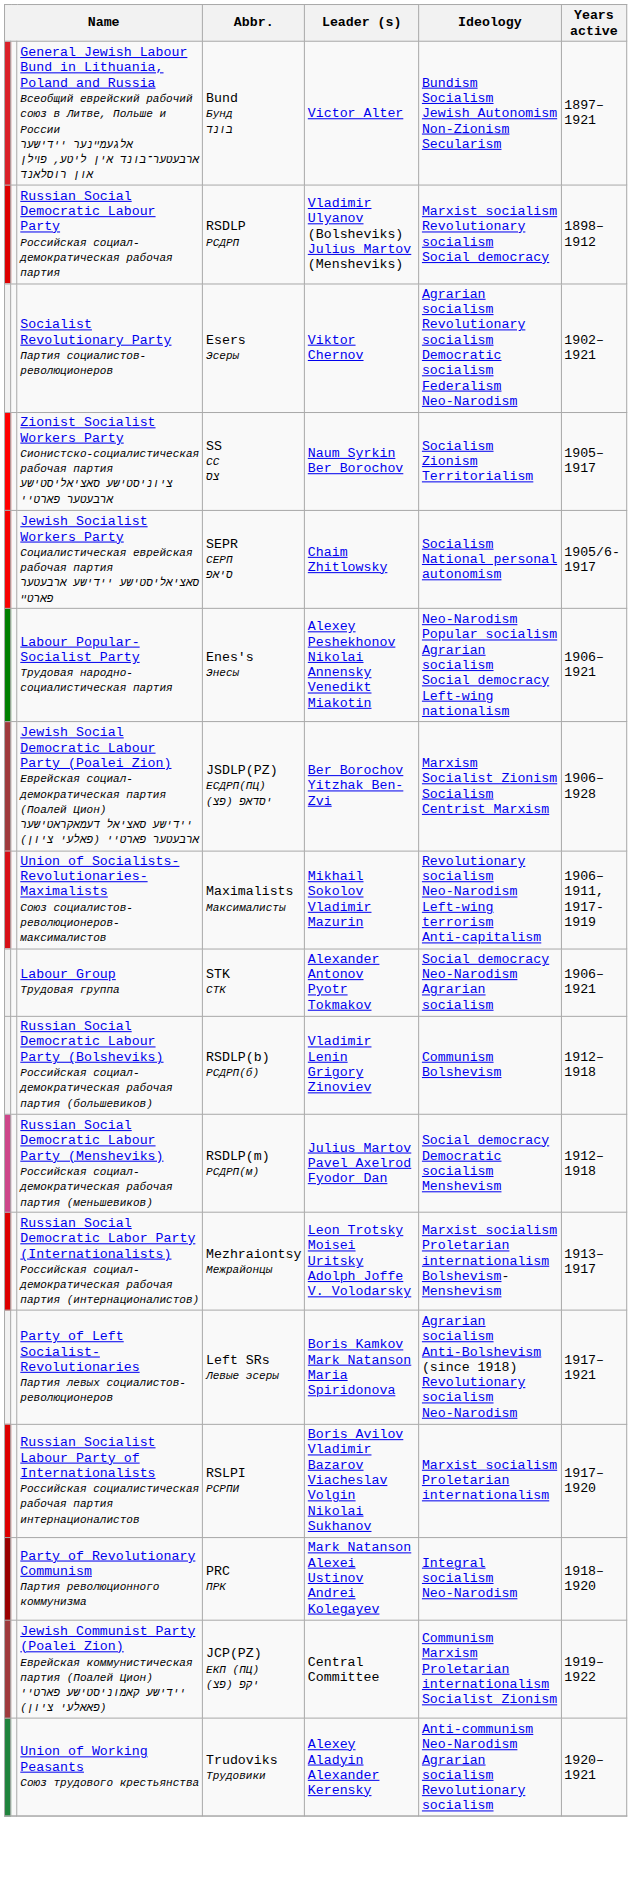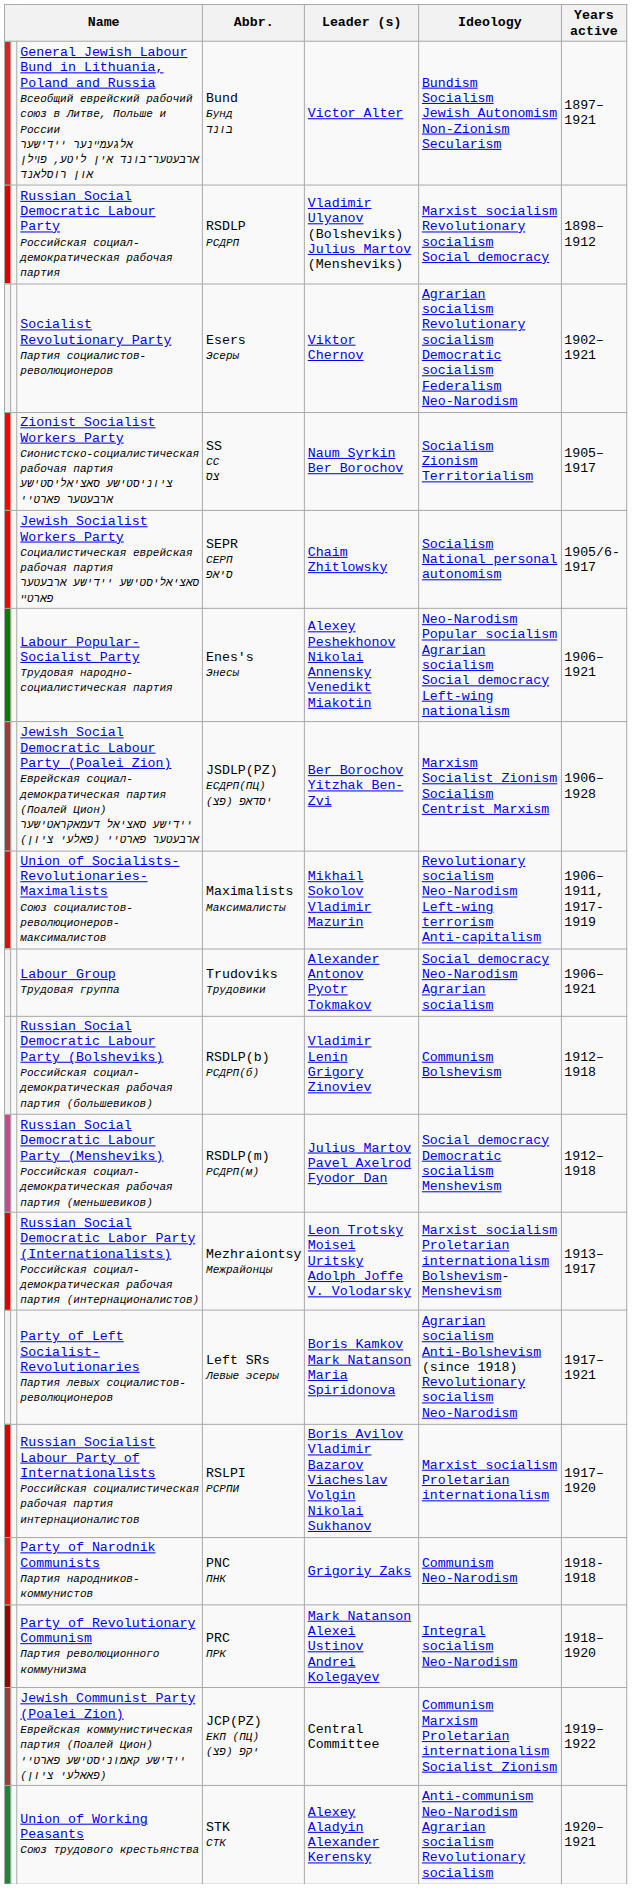Labour Group Трудовая группа | Abbr.: STK СТК -> Trudoviks Трудовики
+ row: Party of Narodnik Communists Партия народников-коммунистов | PNC ПНК | Grigoriy Zaks | Communism Neo-Narodism | 1918-1918
Union of Working Peasants Союз трудового крестьянства | Abbr.: Trudoviks Трудовики -> STK СТК
